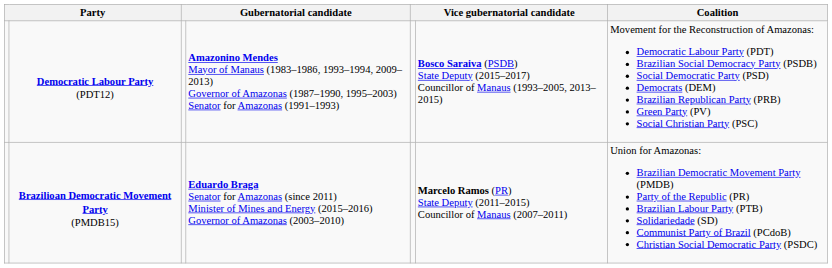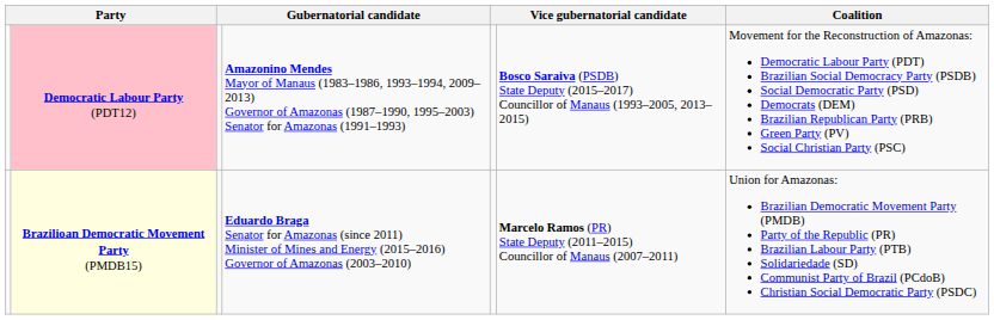Democratic Labour Party (PDT12) | column 2: no background -> pink background
Brazilioan Democratic Movement Party (PMDB15) | column 2: no background -> lightyellow background
